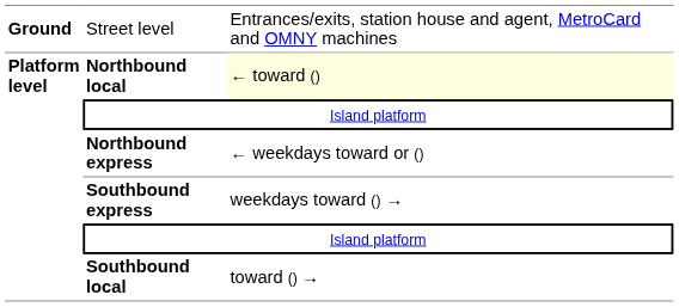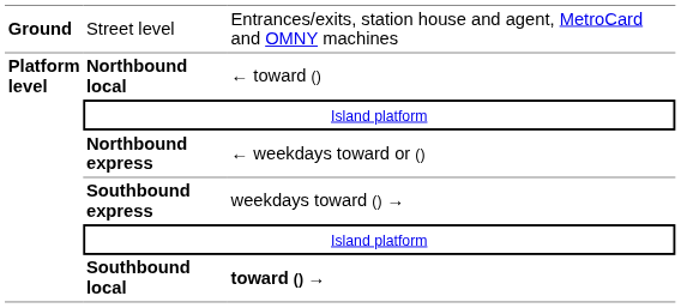Northbound local | column 3: lightyellow background -> no background
Southbound local | column 3: normal -> bold
